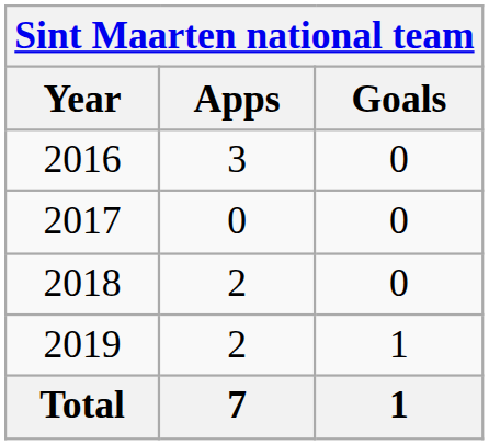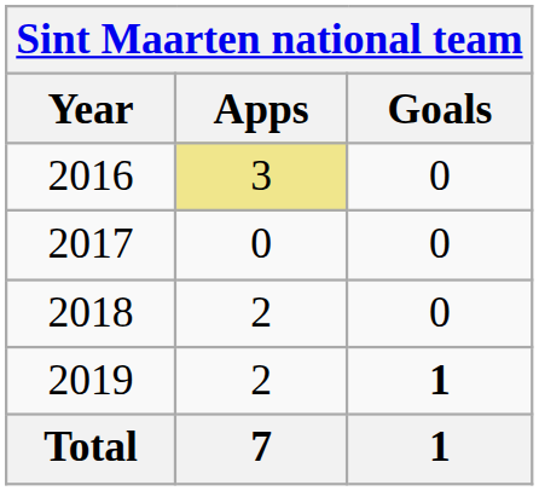2016 | Apps: no background -> khaki background
2019 | Goals: normal -> bold
